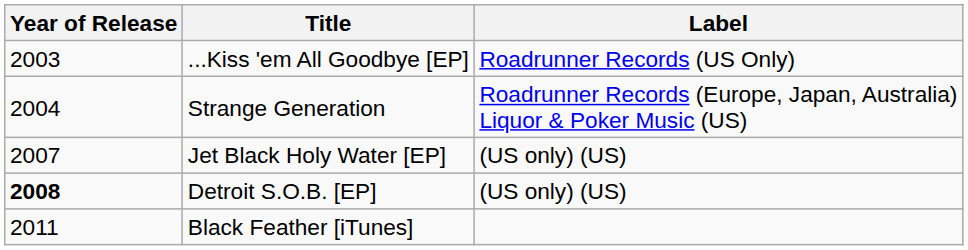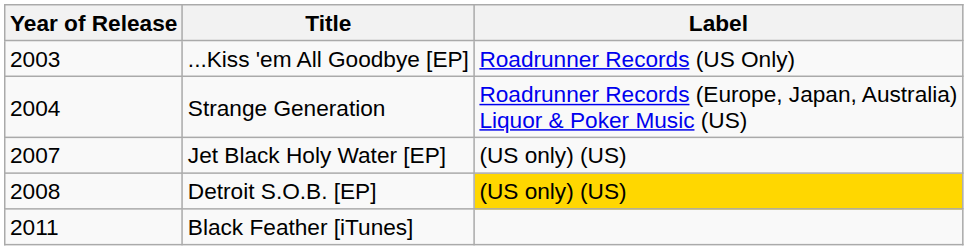Detroit S.O.B. [EP] | Year of Release: bold -> normal
Detroit S.O.B. [EP] | Label: no background -> gold background
